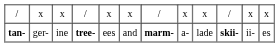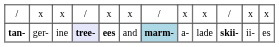tan- | column 4: no background -> lavender background
tan- | column 5: normal -> bold
tan- | column 7: no background -> lightblue background
